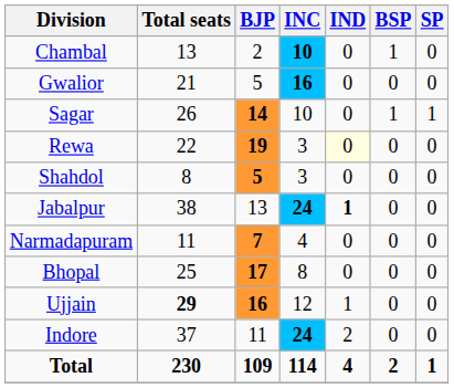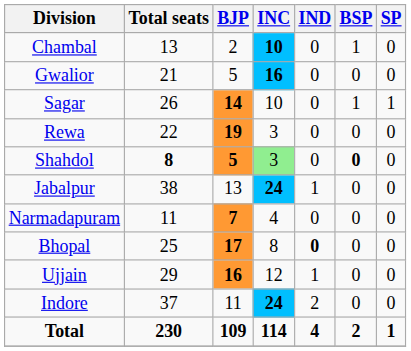Rewa | IND: lightyellow background -> no background
Shahdol | Total seats: normal -> bold
Shahdol | INC: no background -> lightgreen background
Shahdol | BSP: normal -> bold
Jabalpur | IND: bold -> normal
Bhopal | IND: normal -> bold
Ujjain | Total seats: bold -> normal
